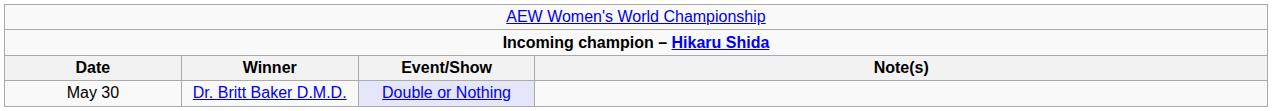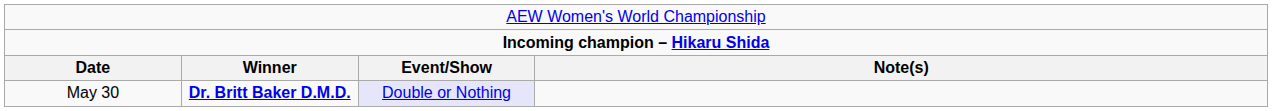May 30 | column 2: normal -> bold
